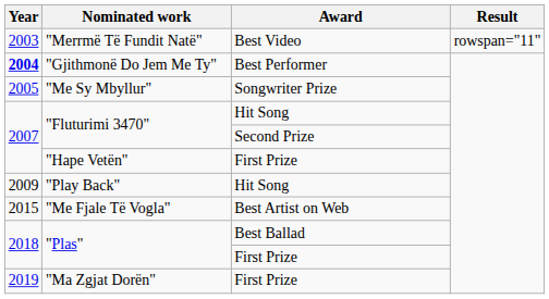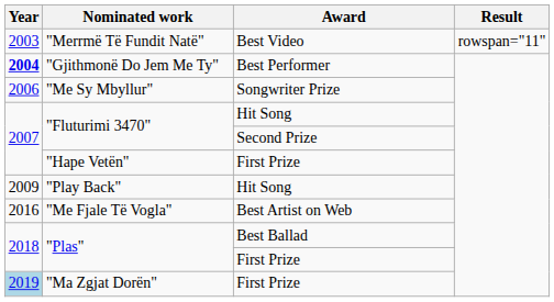"Me Sy Mbyllur" | Year: 2005 -> 2006
"Me Fjale Të Vogla" | Year: 2015 -> 2016
"Ma Zgjat Dorën" | Year: no background -> lightblue background
